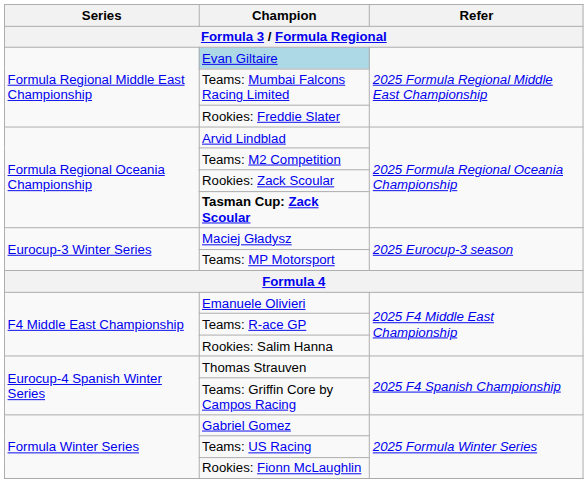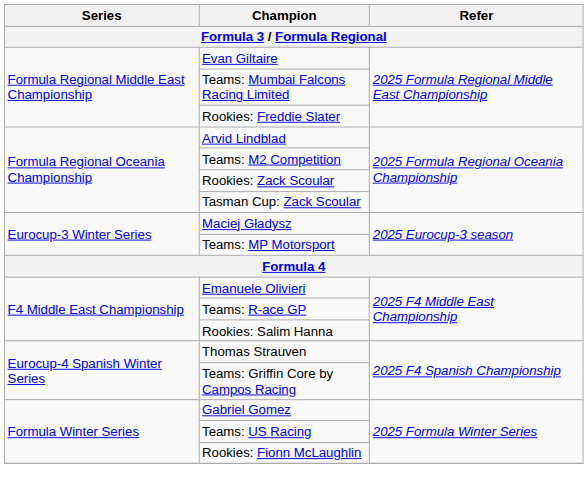Evan Giltaire | Champion: lightblue background -> no background
Tasman Cup: Zack Scoular | Champion: bold -> normal
